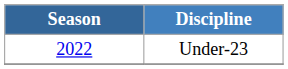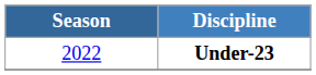2022 | column 2: normal -> bold
